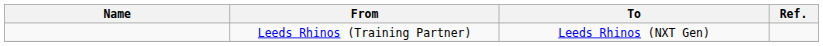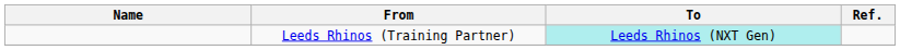Leeds Rhinos (Training Partner) | To: no background -> paleturquoise background
